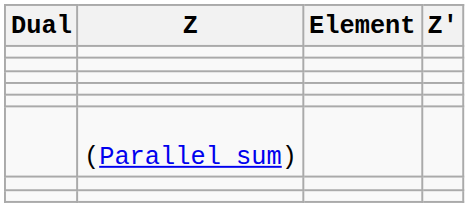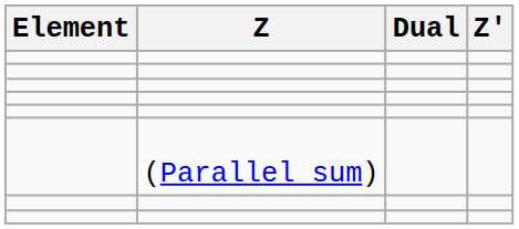columns swapped: Element <-> Dual
